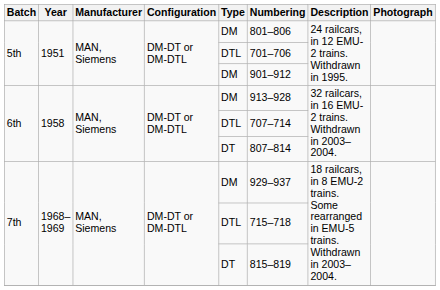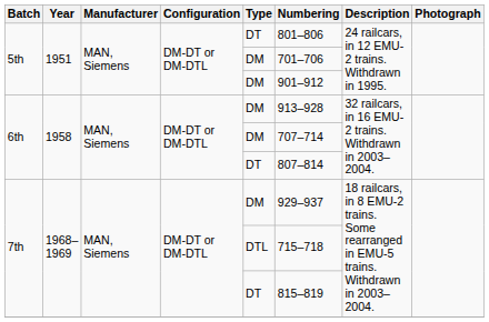row 2 | Type: DM -> DT
row 3 | Type: DTL -> DM
row 6 | Type: DTL -> DM
